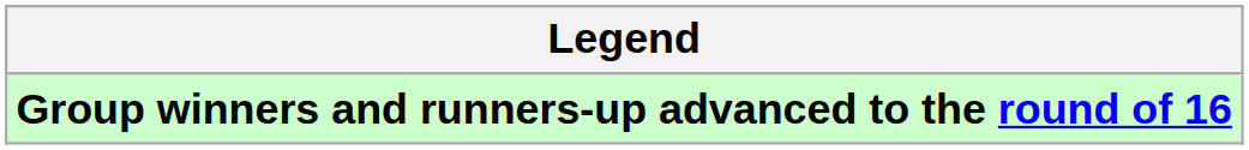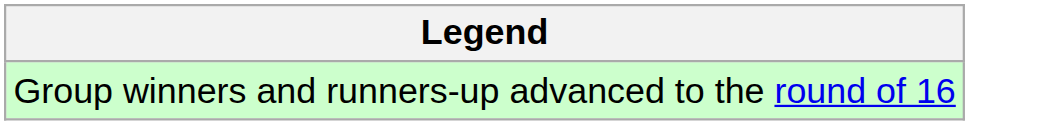row 2 | column 1: bold -> normal
